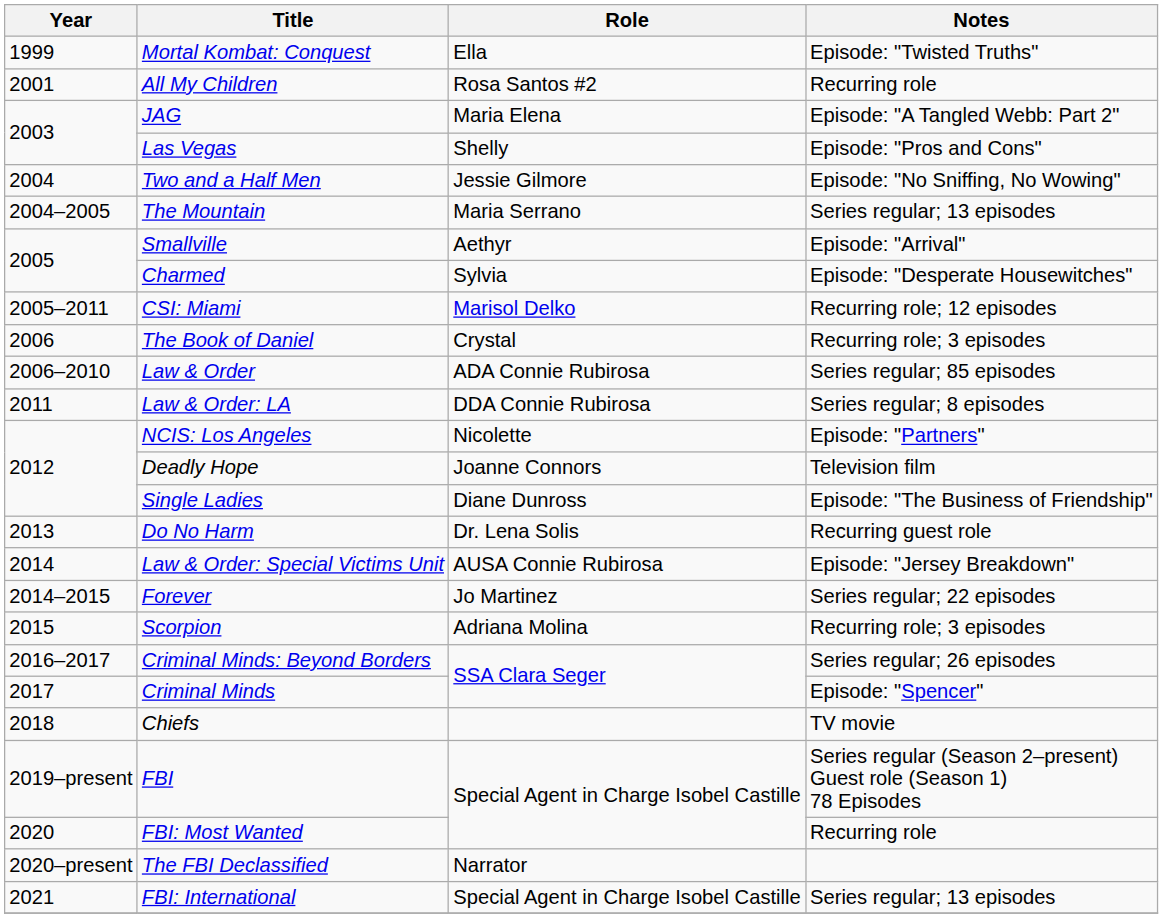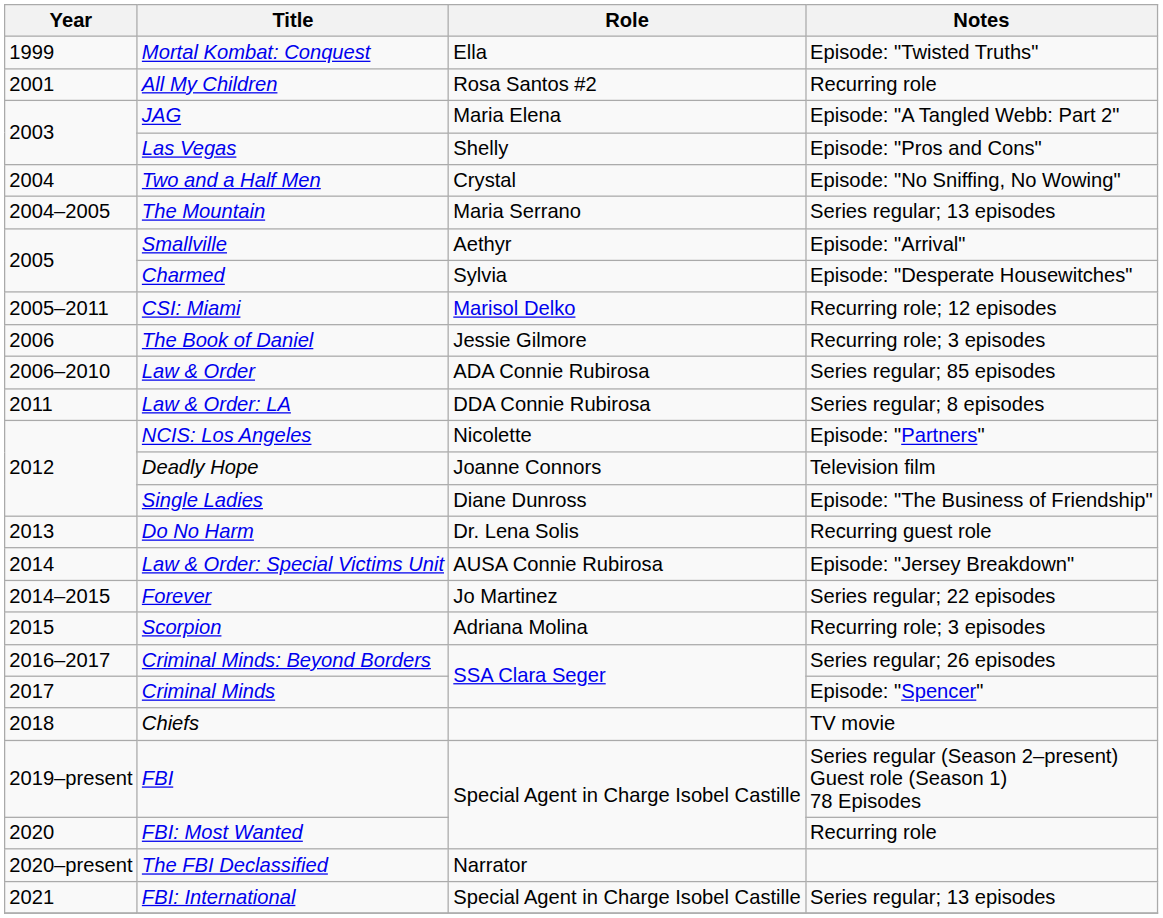Two and a Half Men | Role: Jessie Gilmore -> Crystal
The Book of Daniel | Role: Crystal -> Jessie Gilmore
